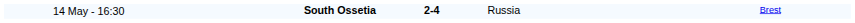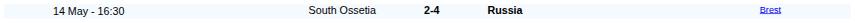South Ossetia | column 2: bold -> normal
South Ossetia | column 4: normal -> bold
